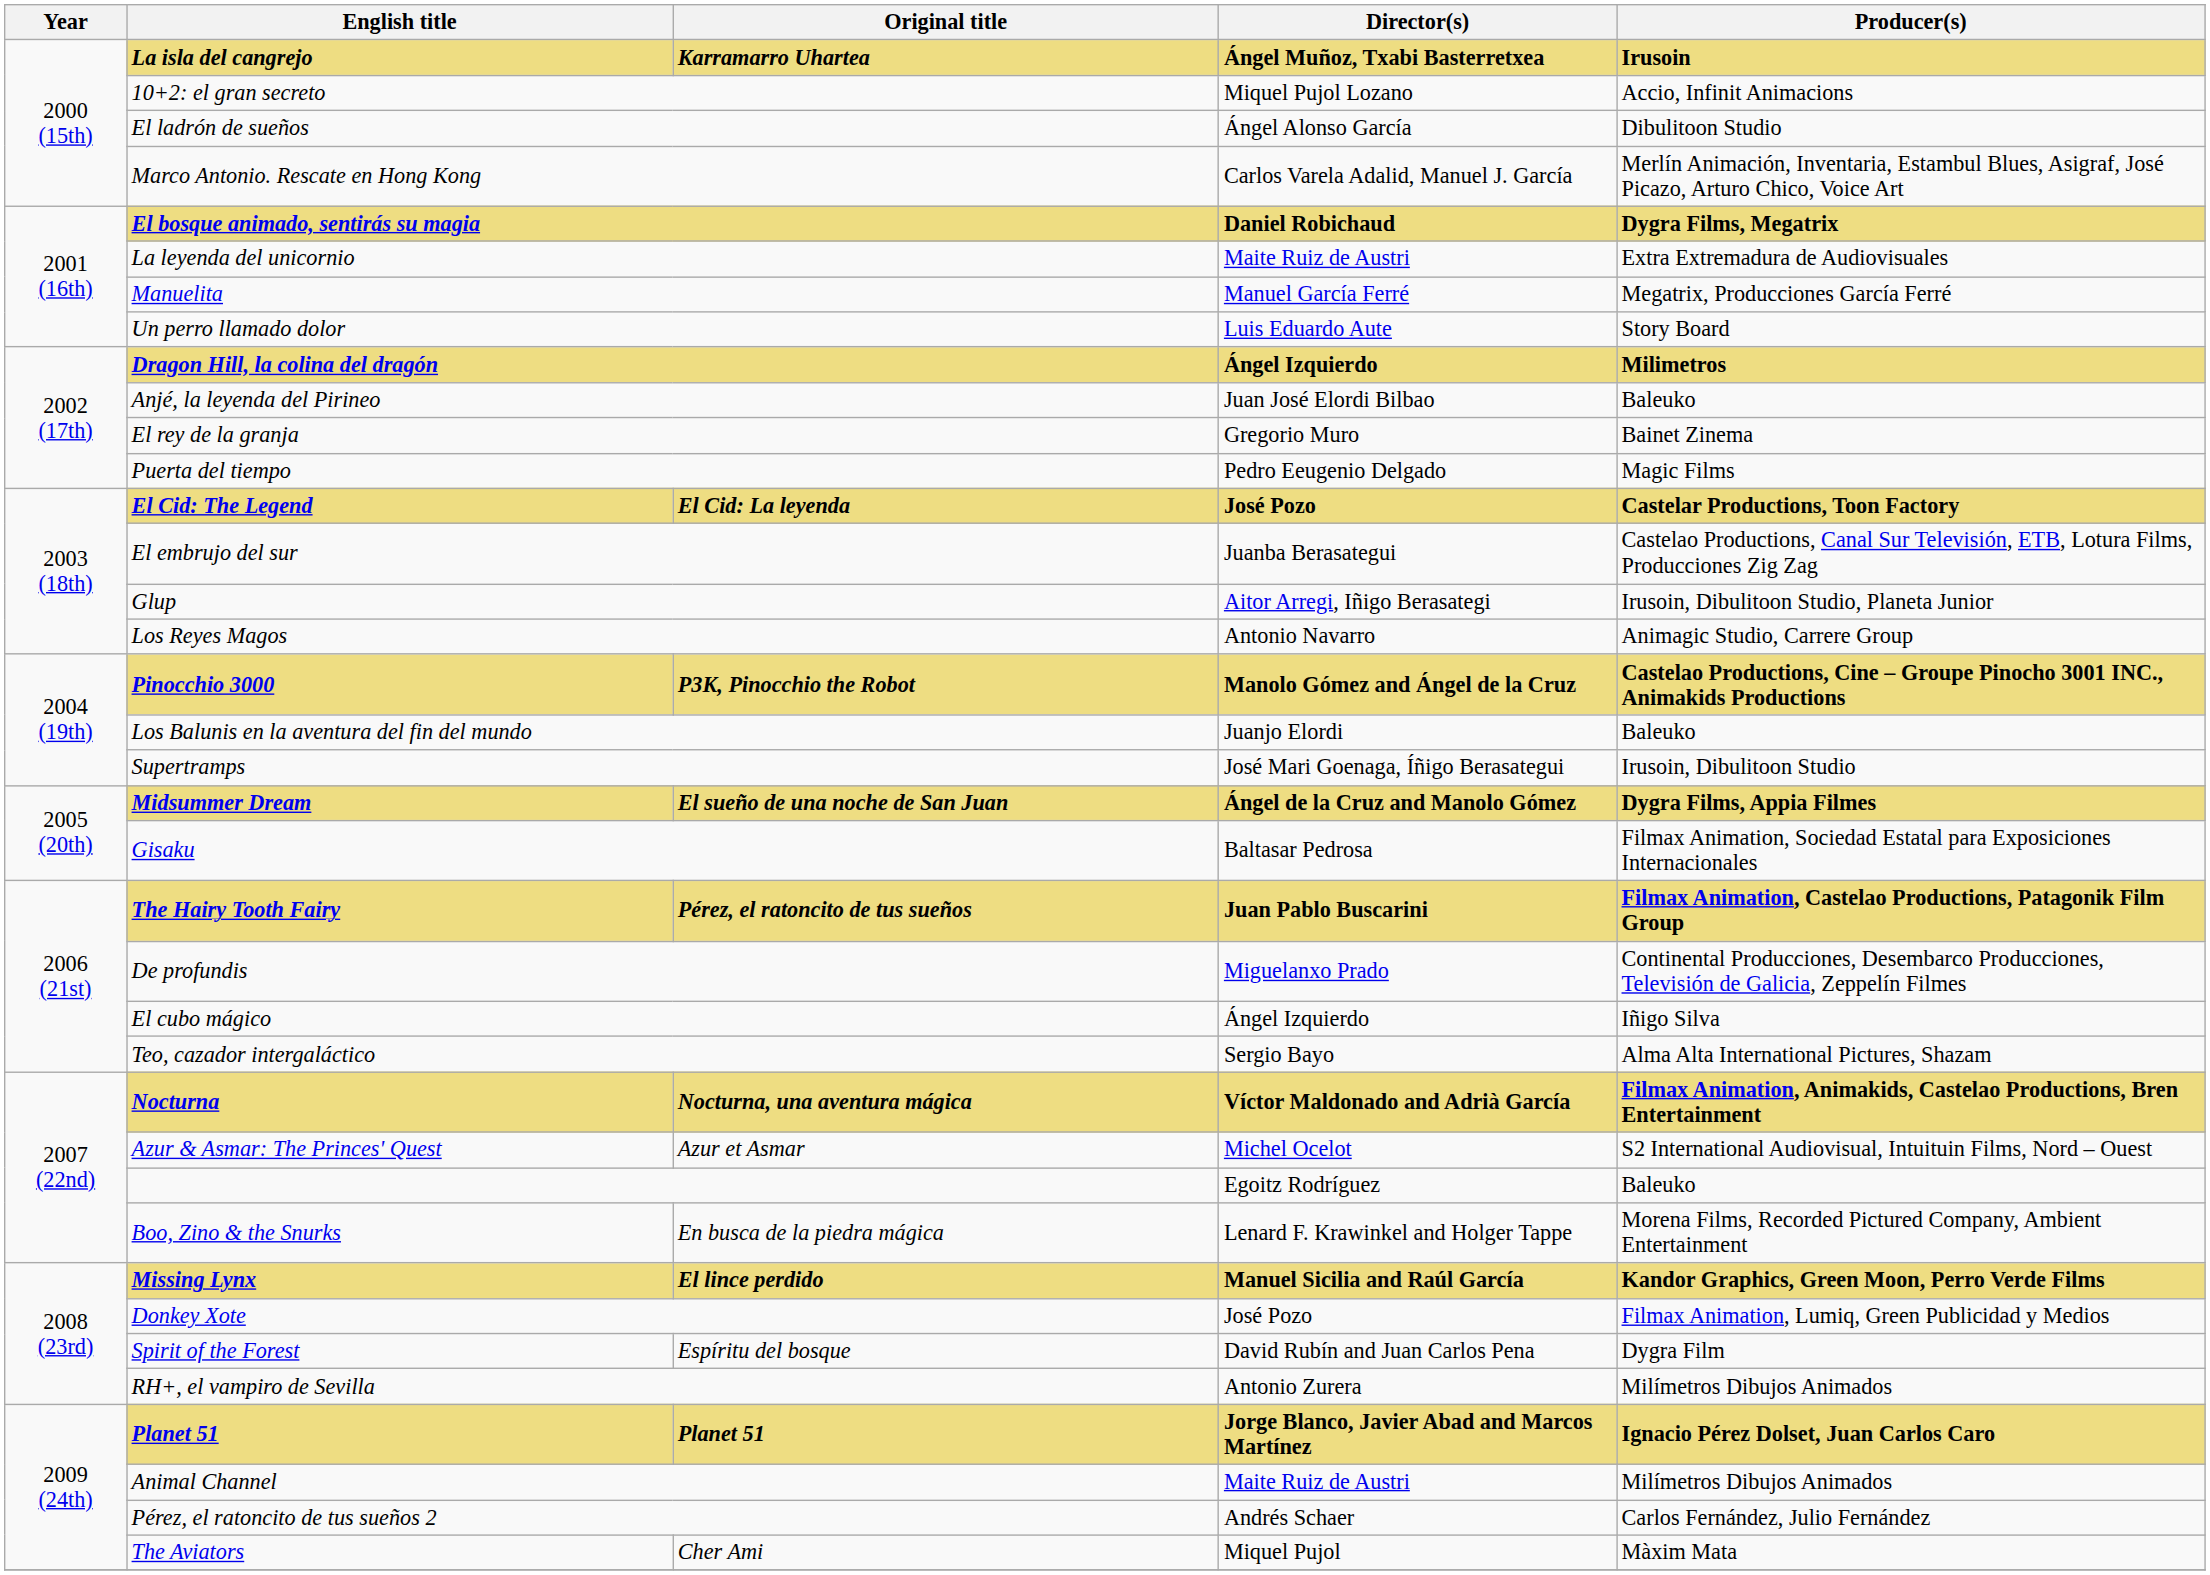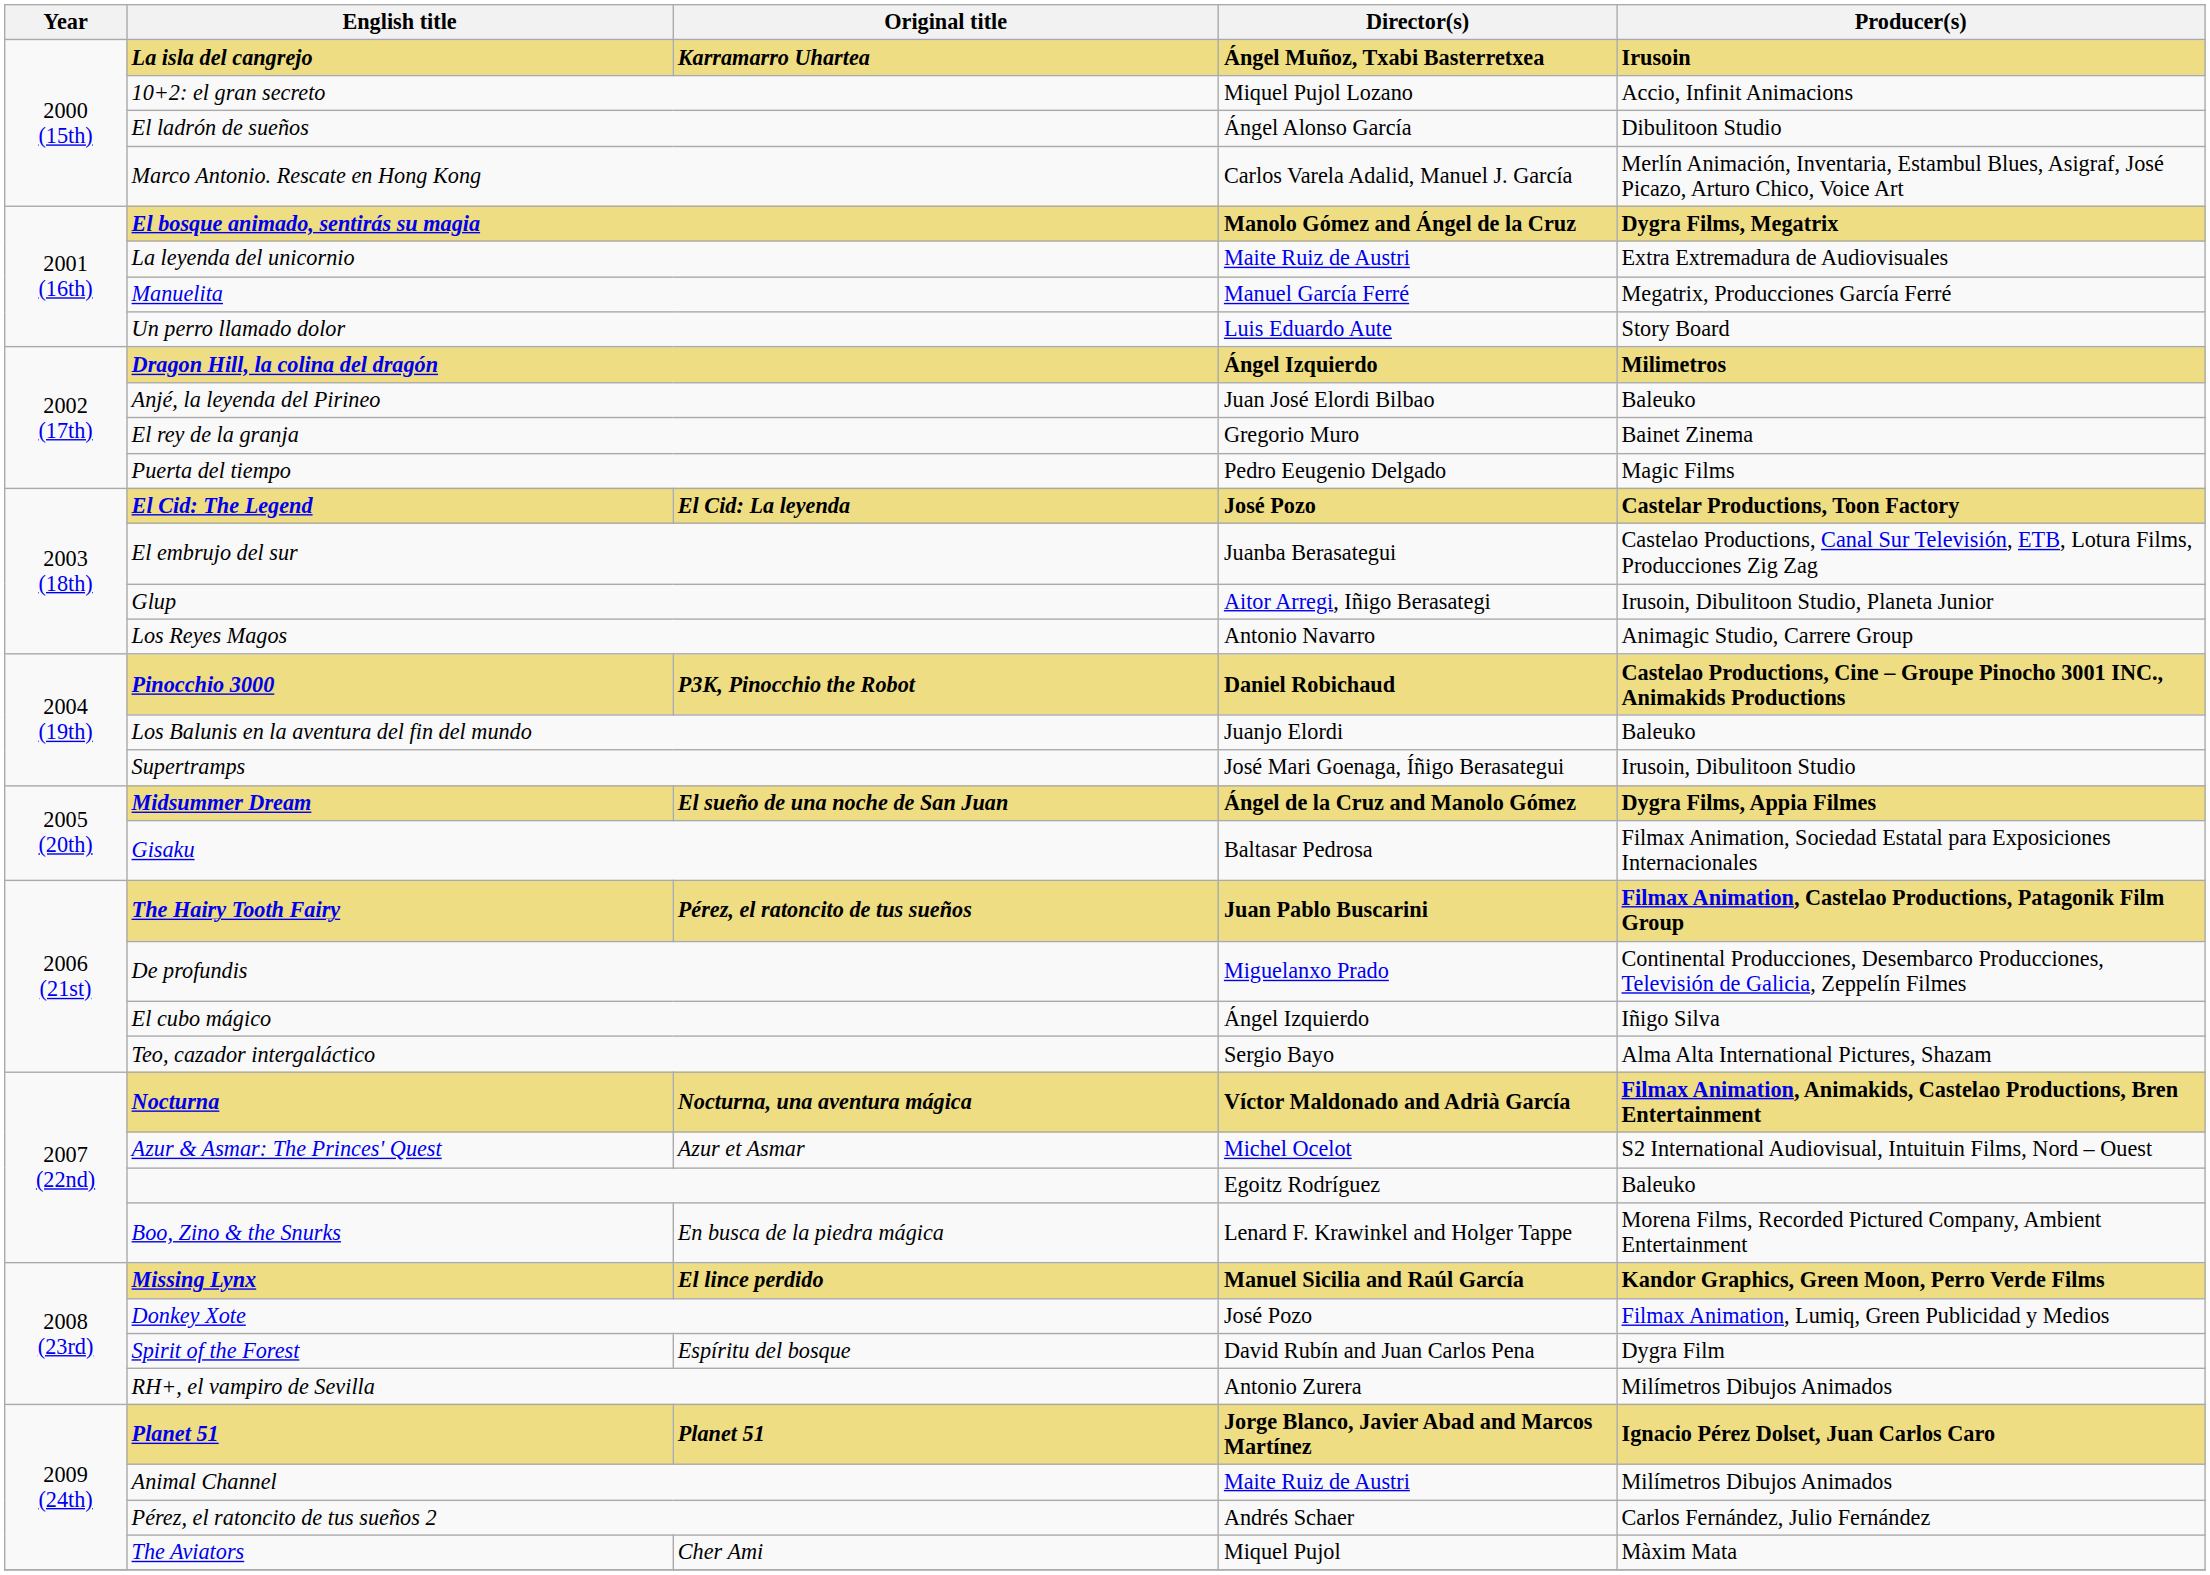El bosque animado, sentirás su magia | Director(s): Daniel Robichaud -> Manolo Gómez and Ángel de la Cruz
Pinocchio 3000 | Director(s): Manolo Gómez and Ángel de la Cruz -> Daniel Robichaud
